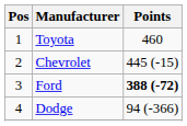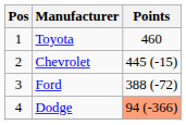Ford | Points: bold -> normal
Dodge | Points: no background -> lightsalmon background
